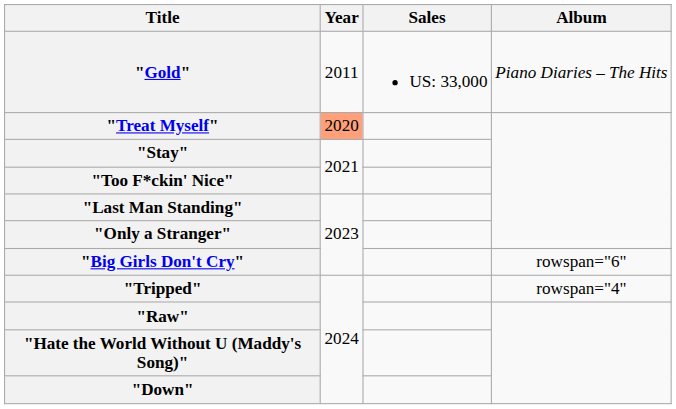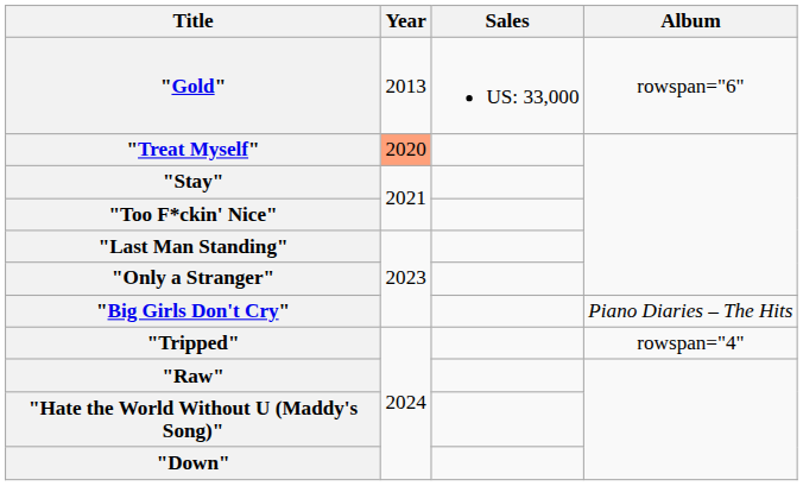"Gold" | Year: 2011 -> 2013
"Gold" | Album: Piano Diaries – The Hits -> rowspan="6"
"Big Girls Don't Cry" | Album: rowspan="6" -> Piano Diaries – The Hits
